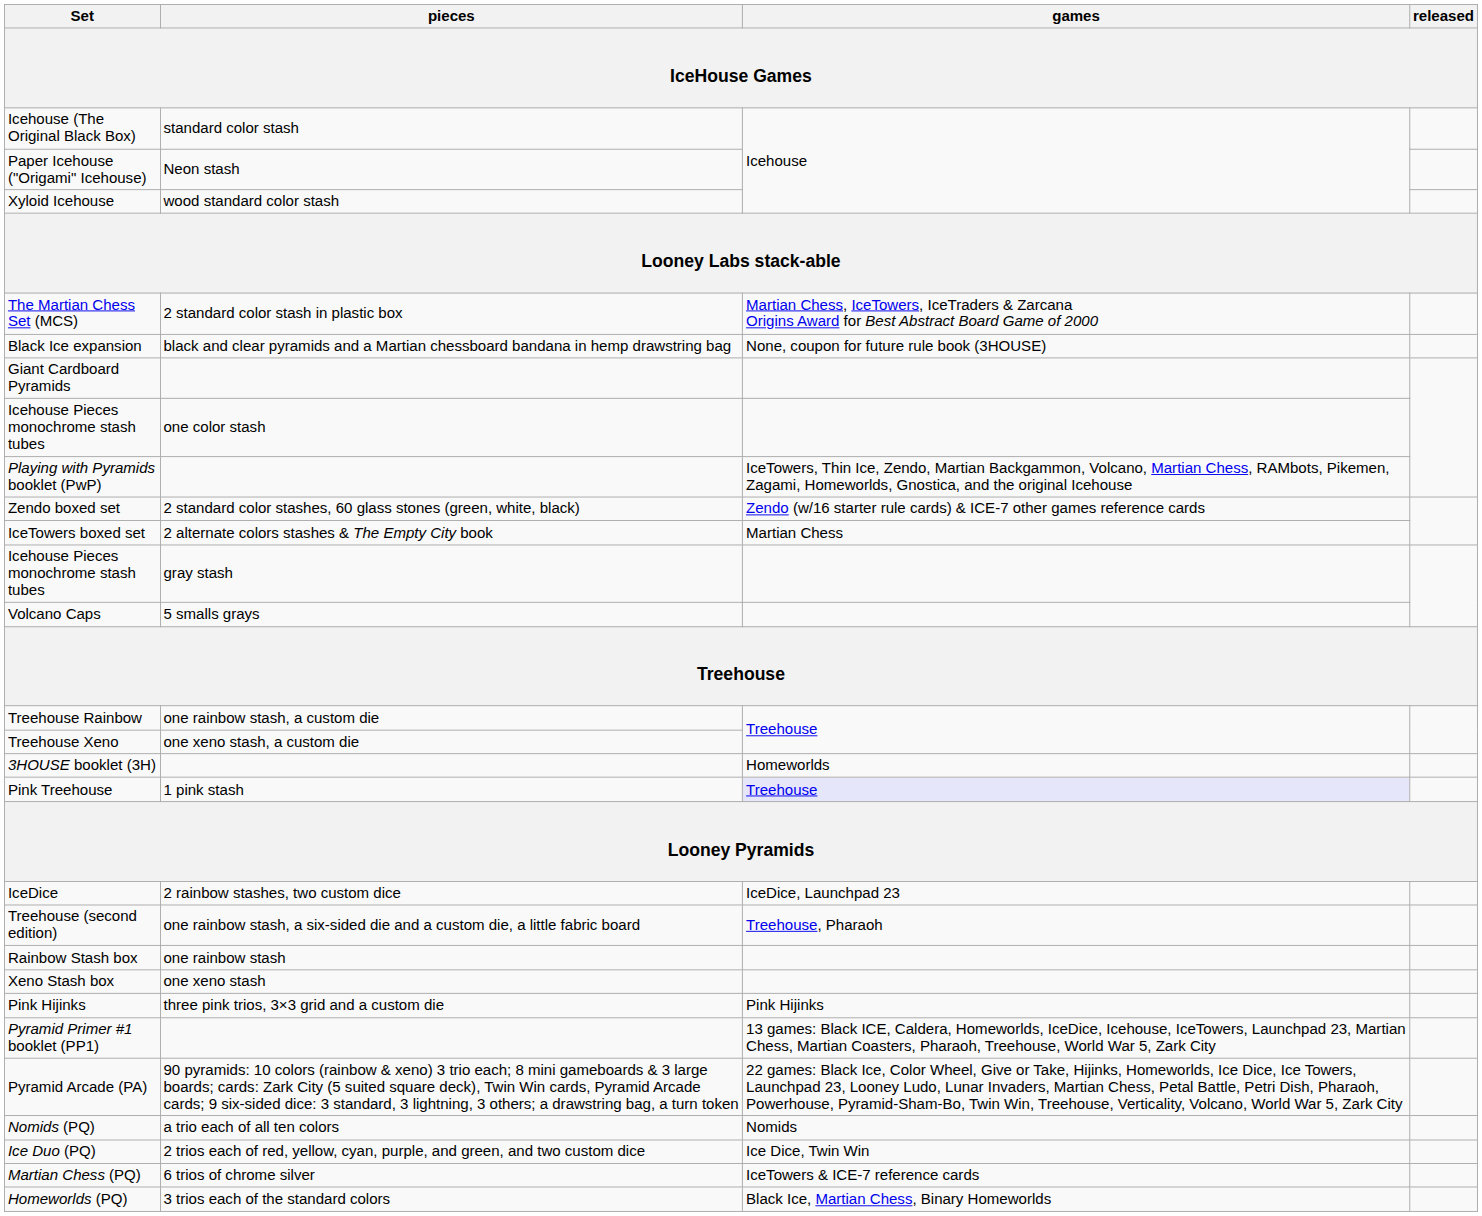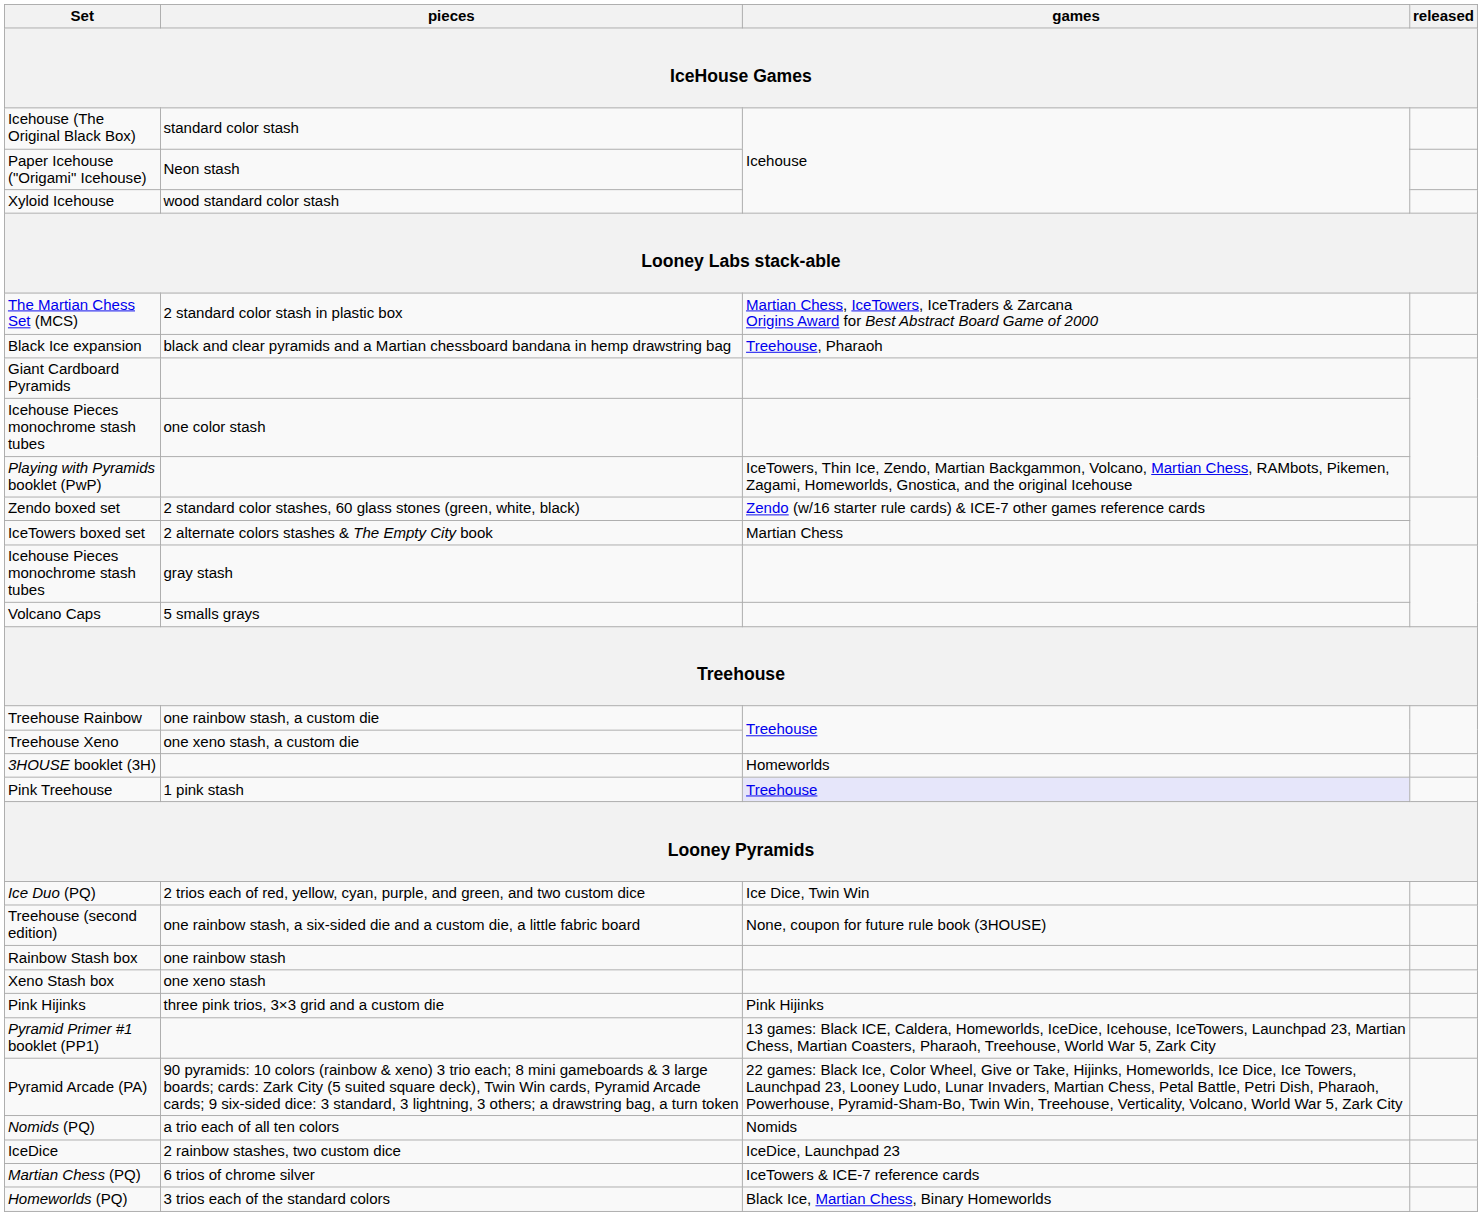Black Ice expansion | games: None, coupon for future rule book (3HOUSE) -> Treehouse, Pharaoh
rows swapped: IceDice <-> Ice Duo (PQ)
Treehouse (second edition) | games: Treehouse, Pharaoh -> None, coupon for future rule book (3HOUSE)
